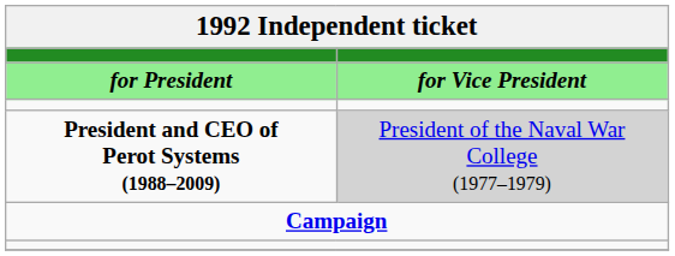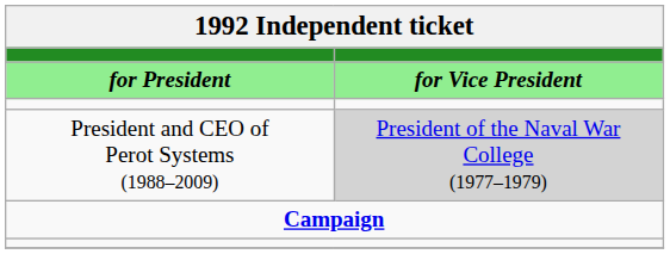row 5 | column 1: bold -> normal
